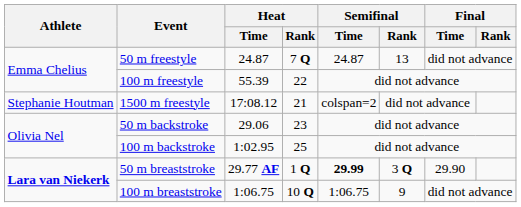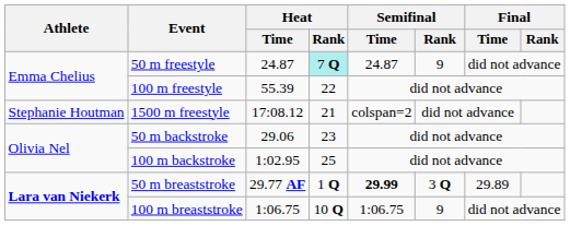50 m freestyle | Heat / Rank: no background -> paleturquoise background
50 m freestyle | Semifinal / Rank: 13 -> 9
50 m breaststroke | Final / Time: 29.90 -> 29.89
